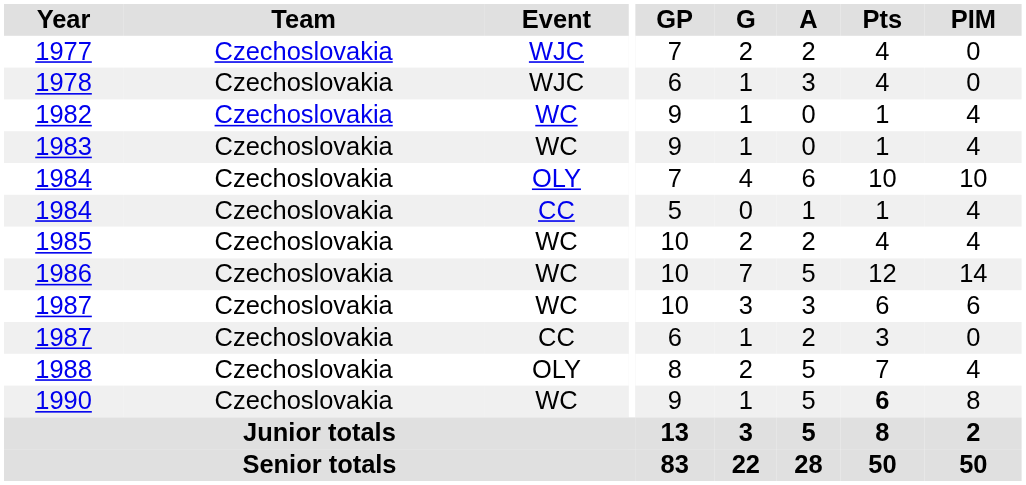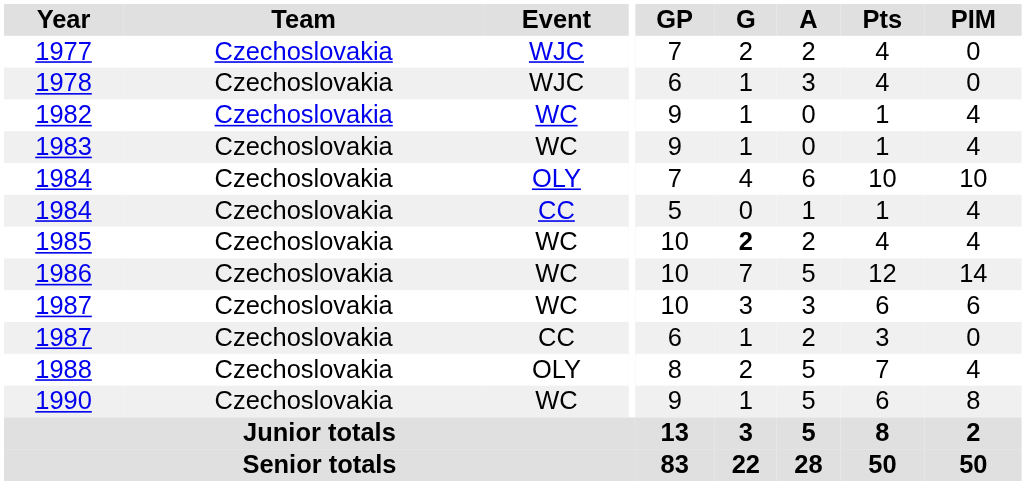1985 | G: normal -> bold
1990 | Pts: bold -> normal
